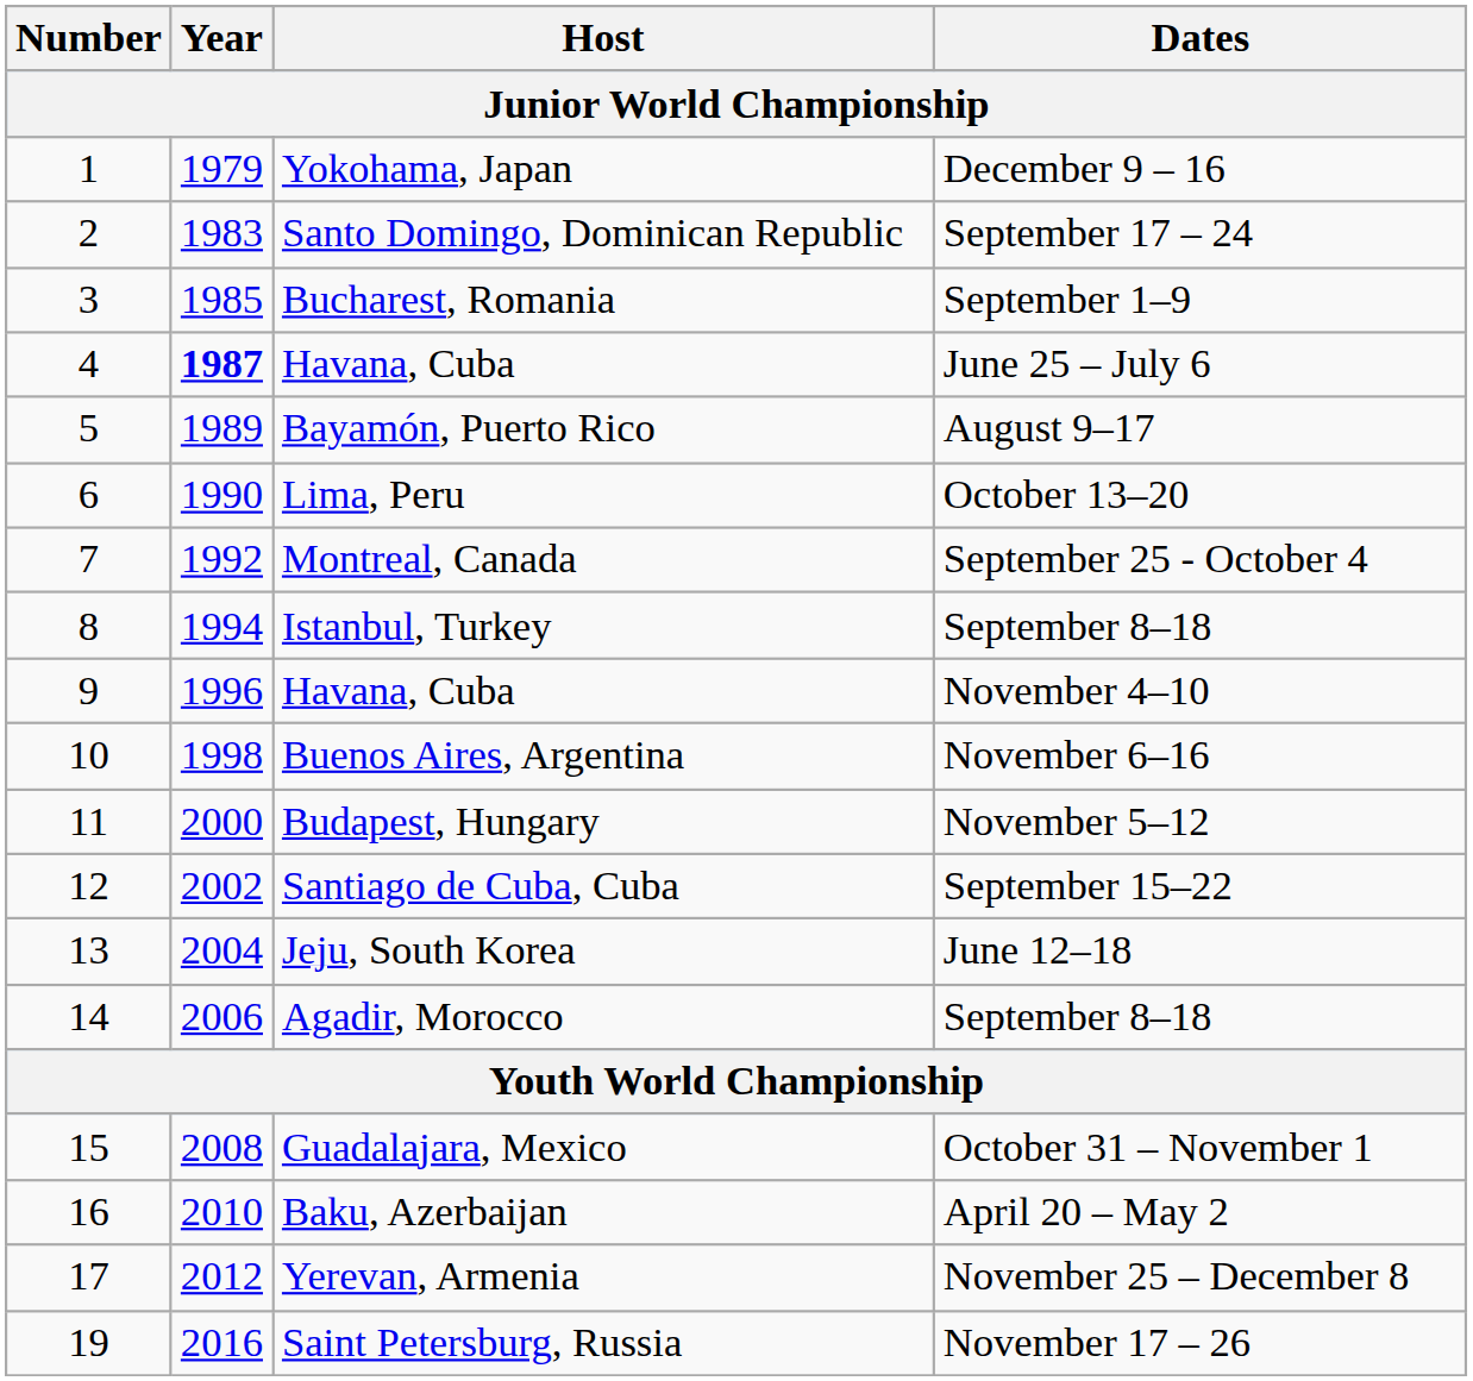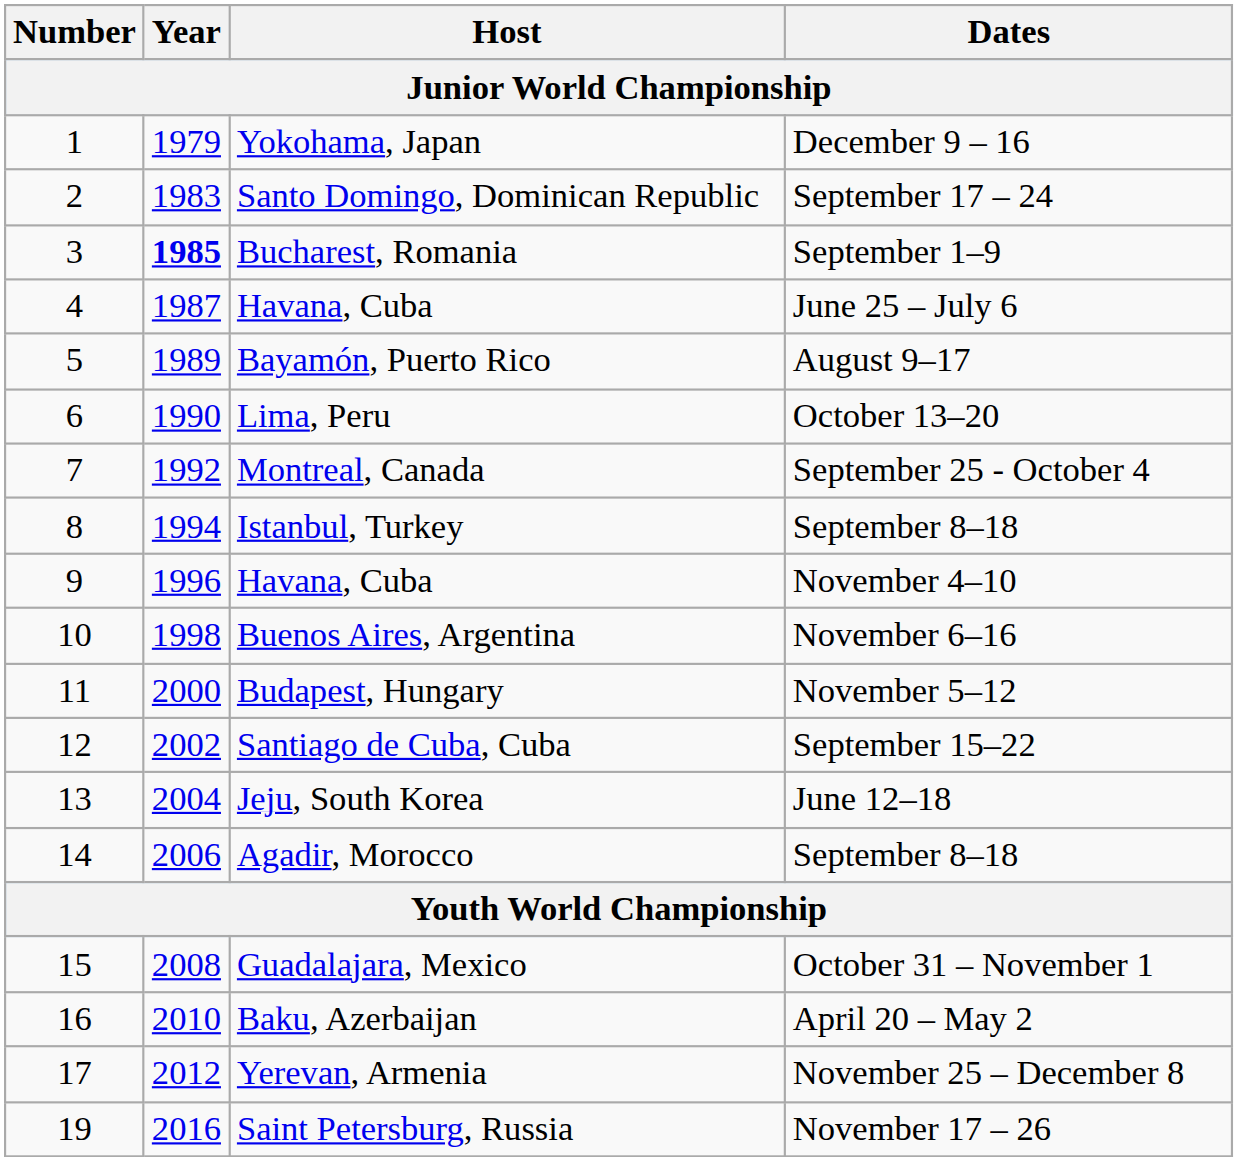Bucharest, Romania | Year: normal -> bold
Havana, Cuba / June 25 – July 6 | Year: bold -> normal
